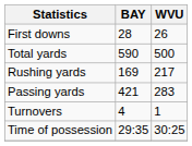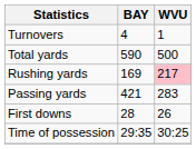rows swapped: First downs <-> Turnovers
Rushing yards | WVU: no background -> pink background
